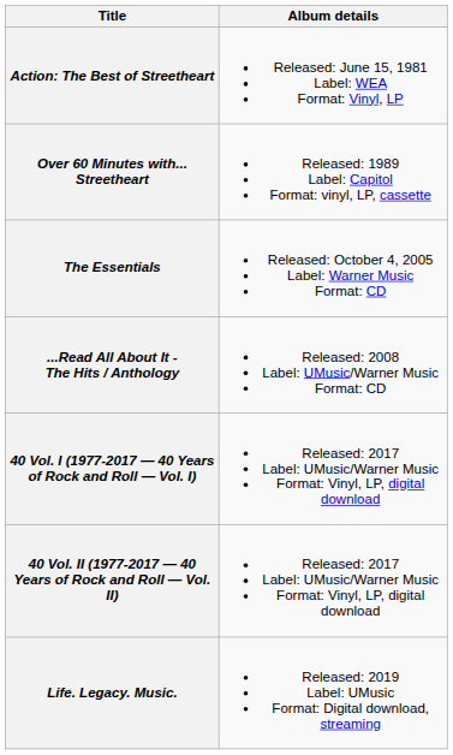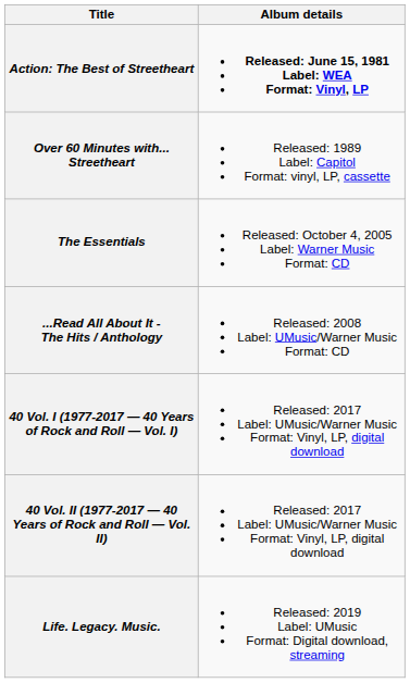Action: The Best of Streetheart | Album details: normal -> bold
